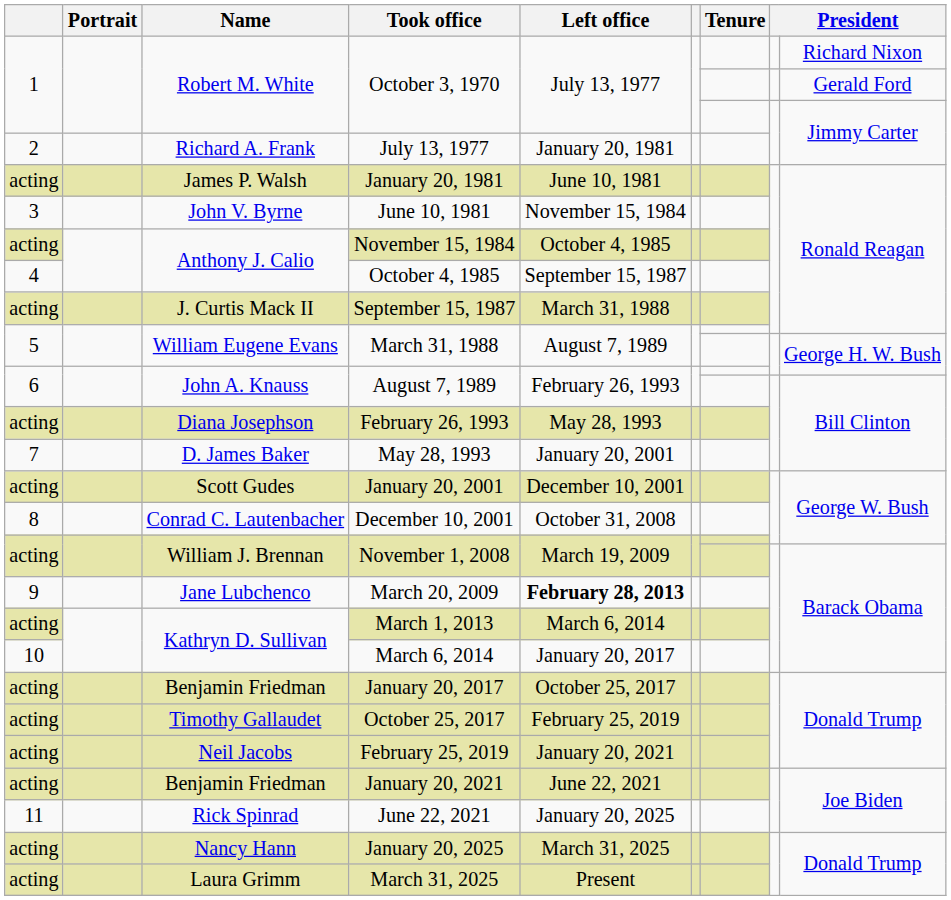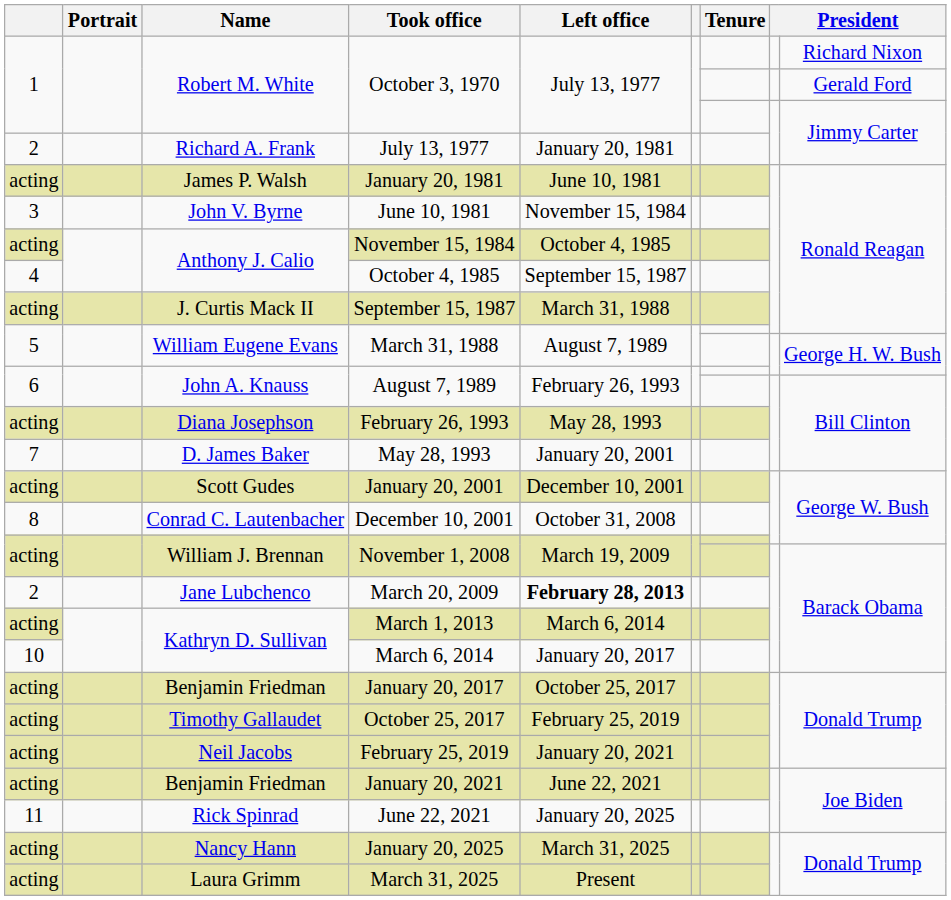March 20, 2009 | column 1: 9 -> 2
